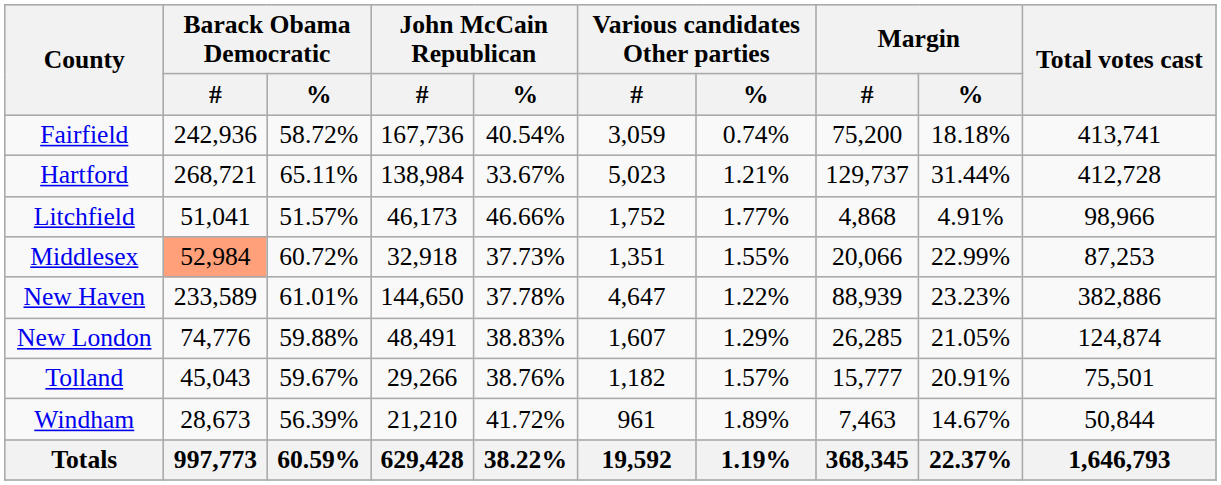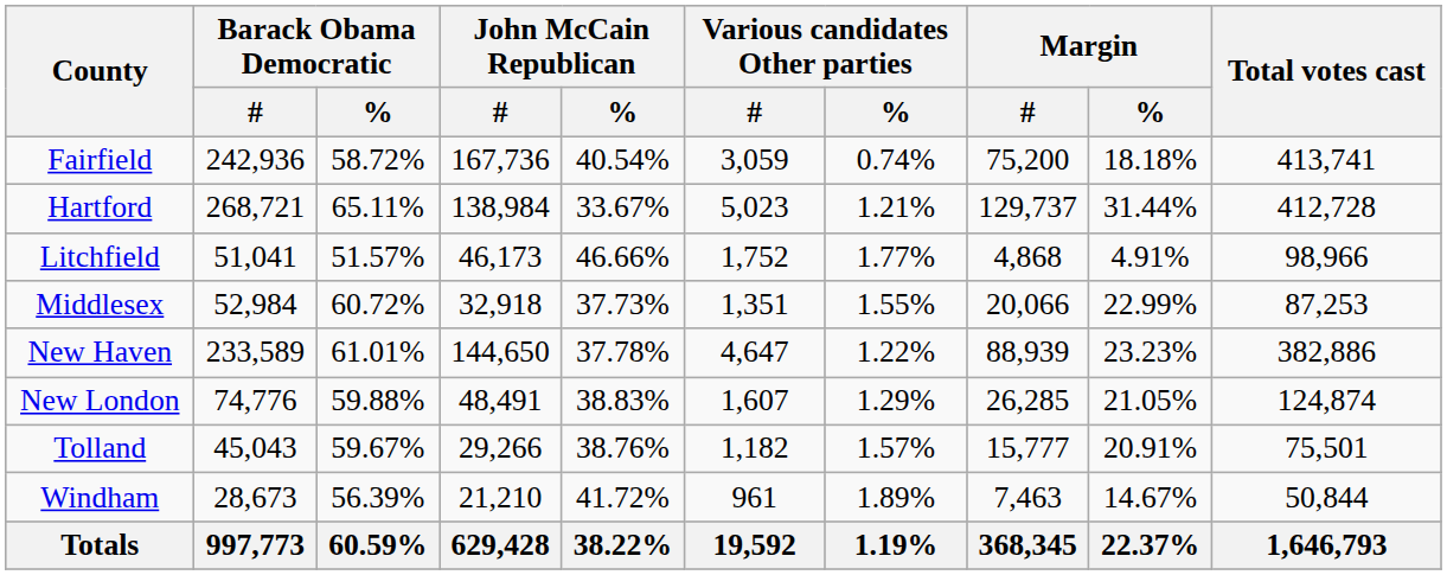Middlesex | Barack Obama Democratic / #: lightsalmon background -> no background
